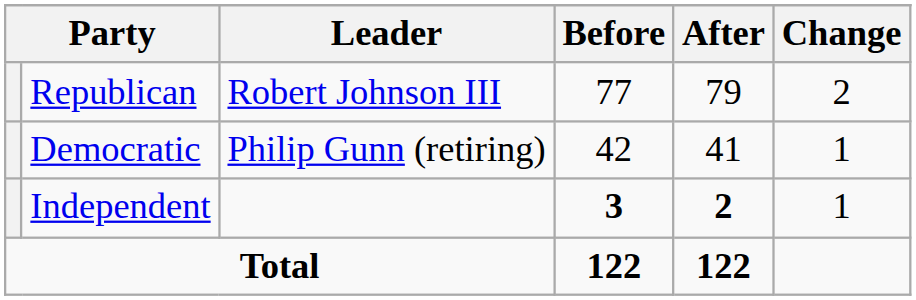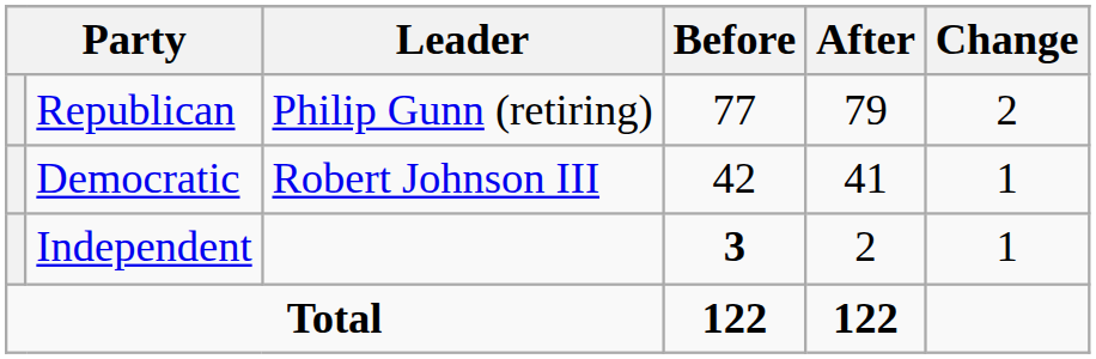Republican | Leader: Robert Johnson III -> Philip Gunn (retiring)
Democratic | Leader: Philip Gunn (retiring) -> Robert Johnson III
Independent | After: bold -> normal
